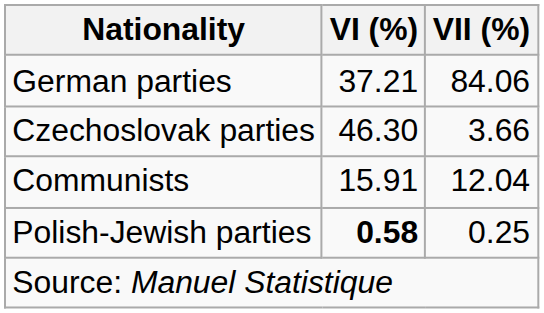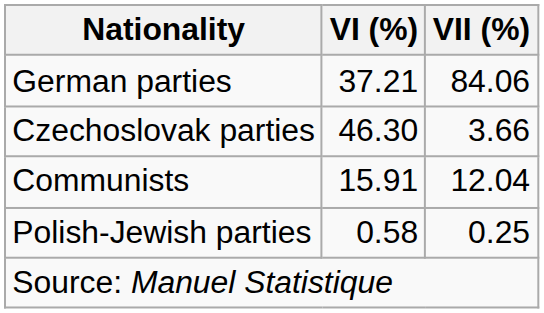Polish-Jewish parties | VI (%): bold -> normal
